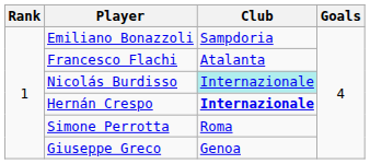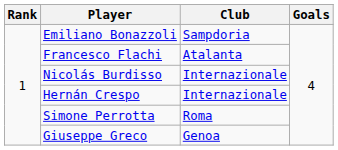Nicolás Burdisso | Club: paleturquoise background -> no background
Hernán Crespo | Club: bold -> normal
